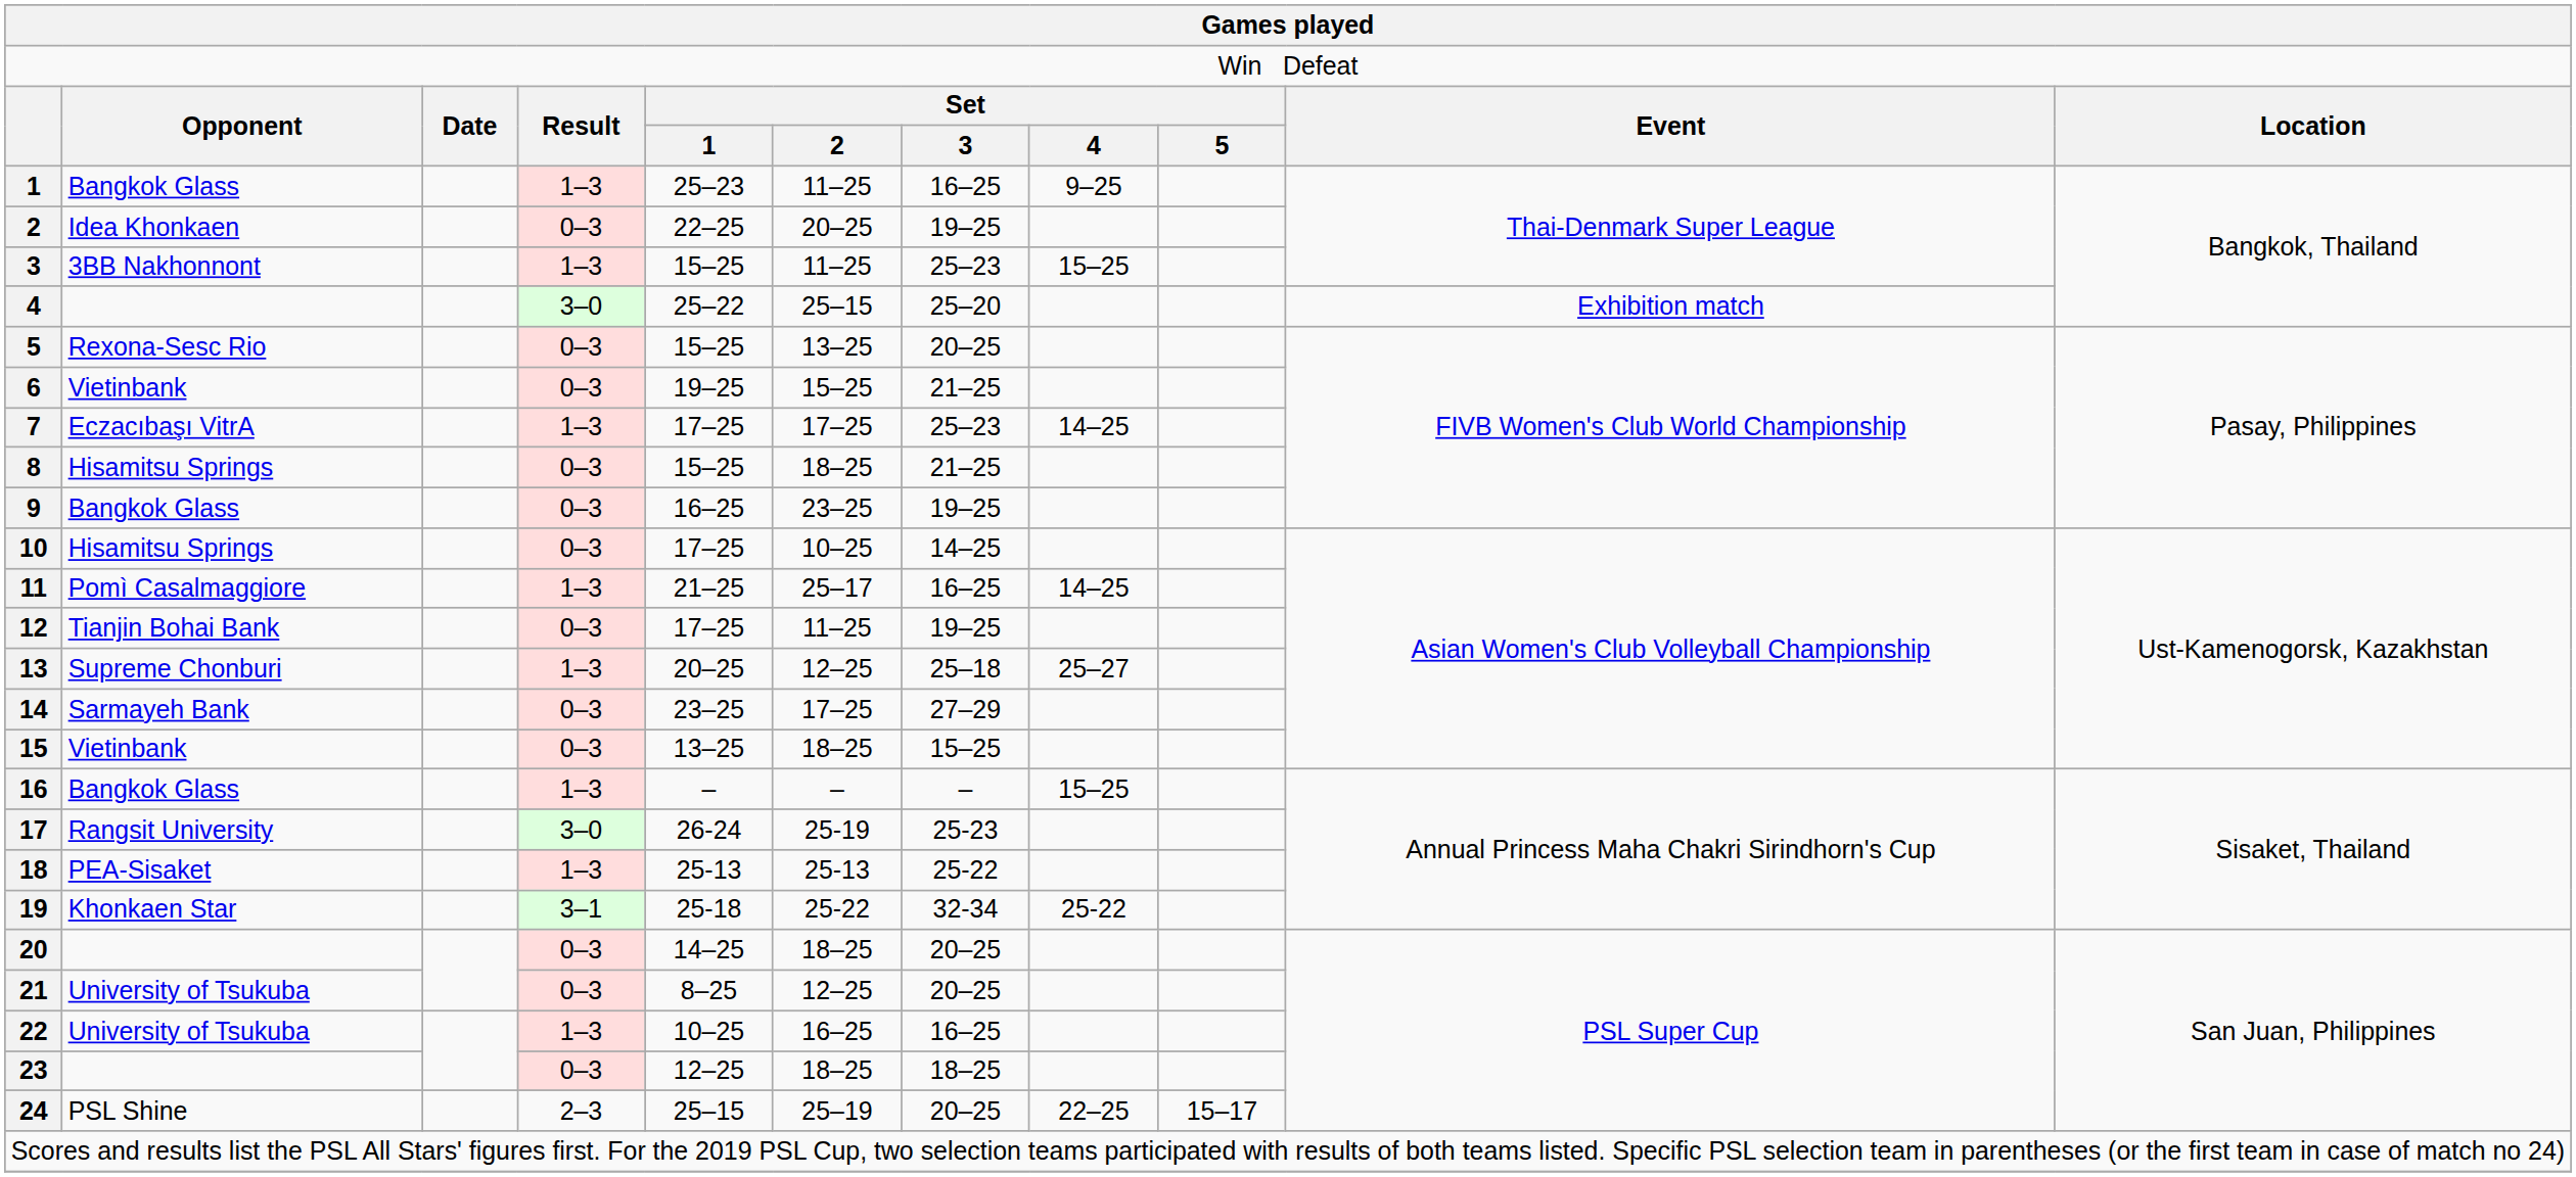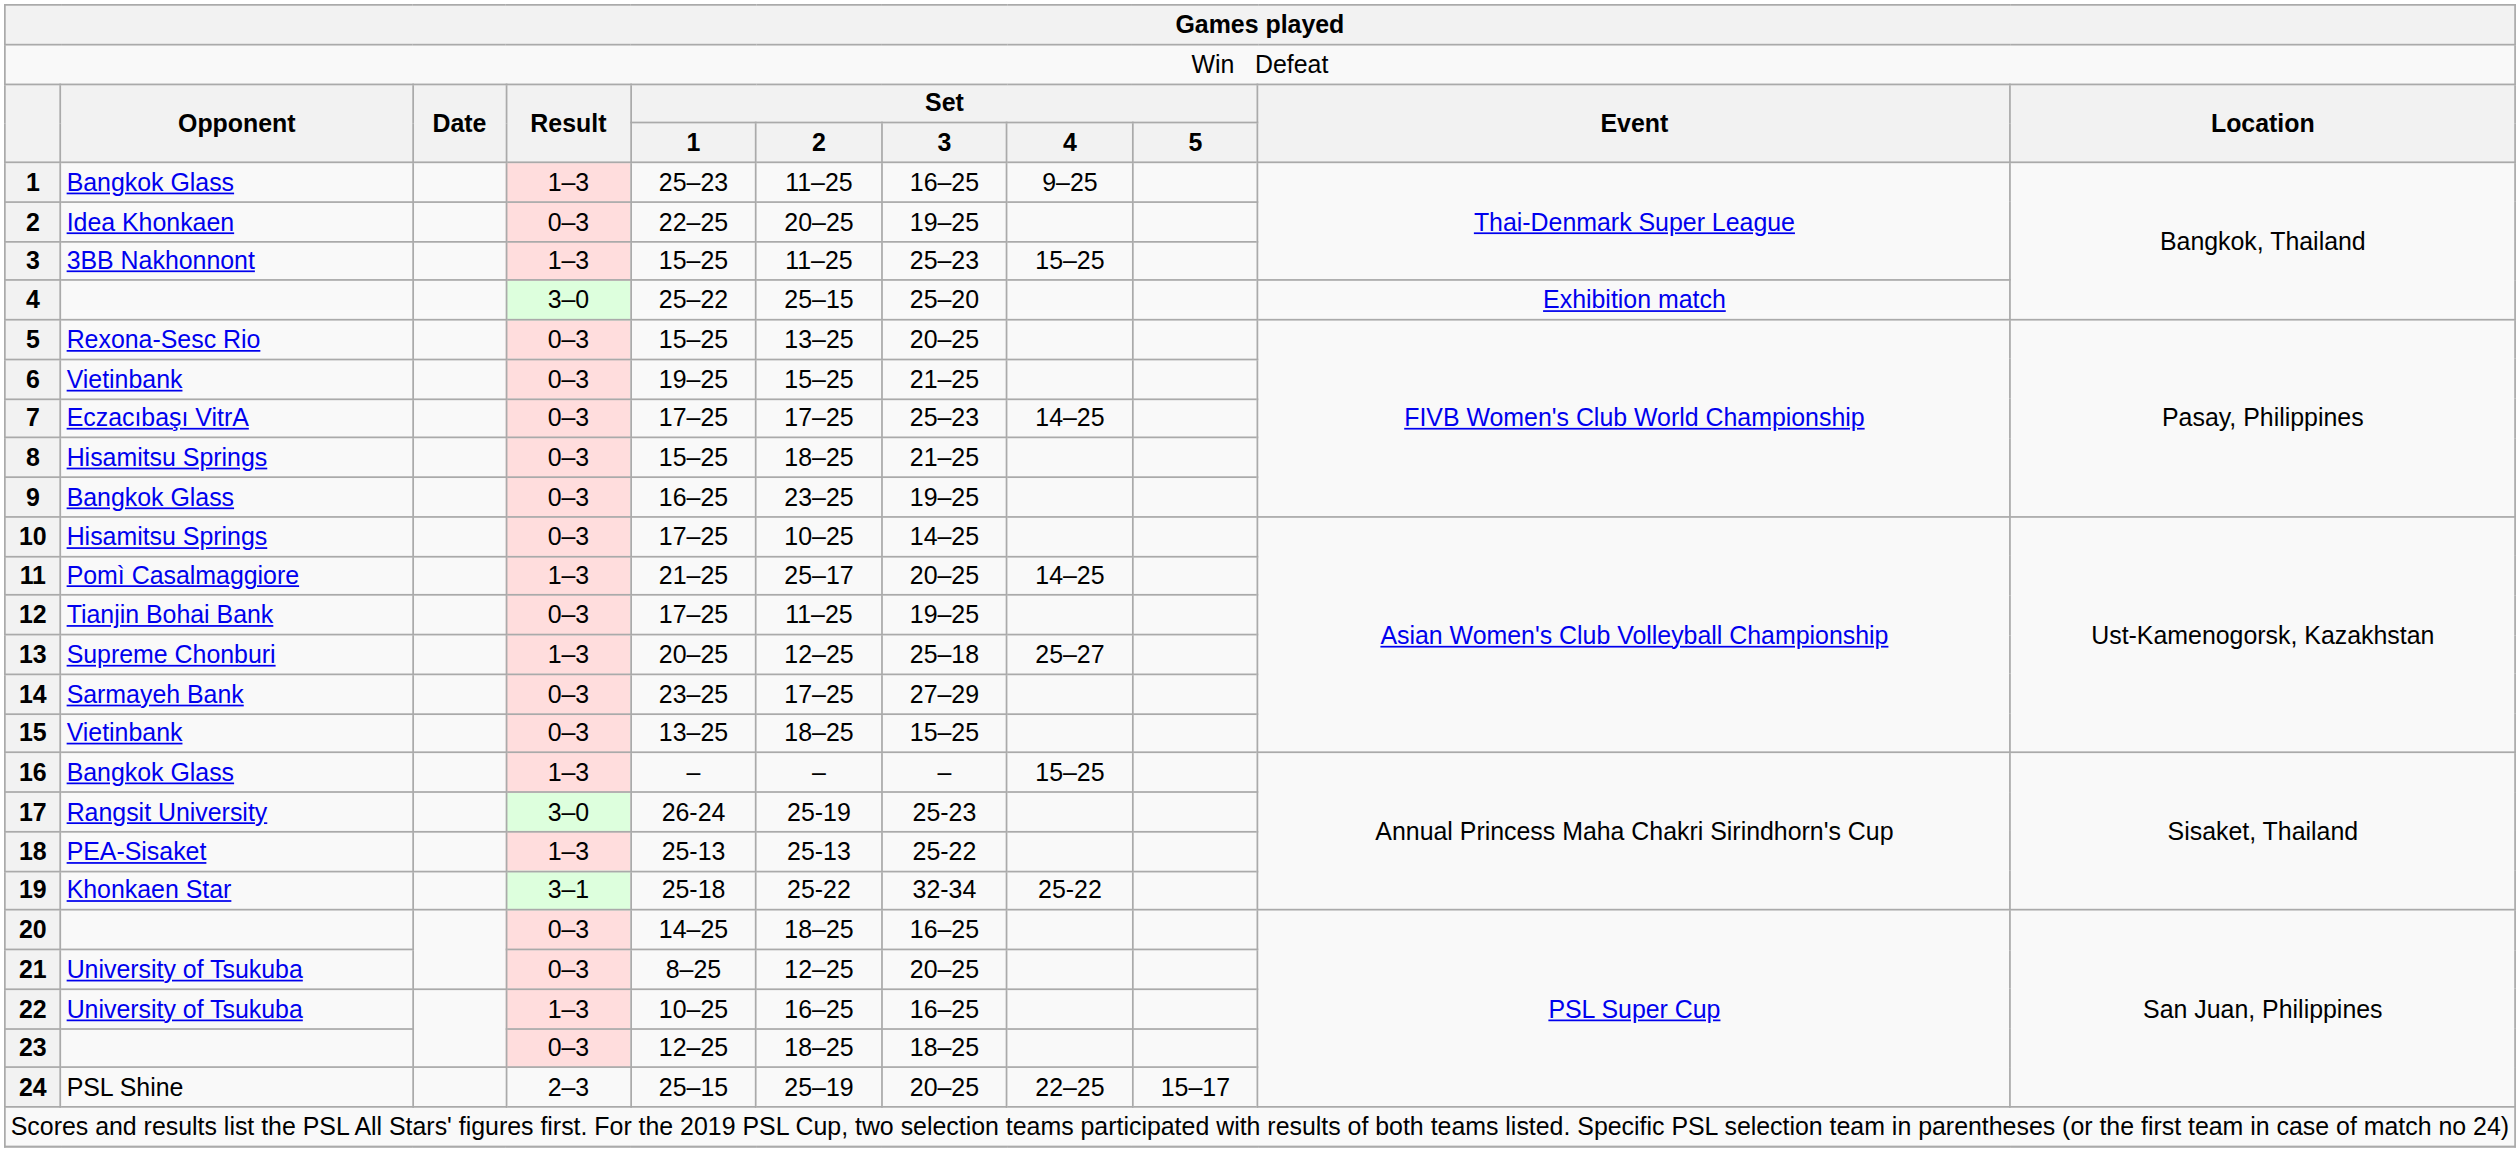7 | column 4: 1–3 -> 0–3
11 | column 7: 16–25 -> 20–25
20 | column 7: 20–25 -> 16–25
